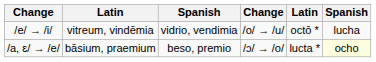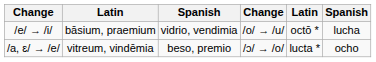/e/ → /i/ | column 2: vitreum, vindēmia -> bāsium, praemium
/a, ɛ/ → /e/ | column 2: bāsium, praemium -> vitreum, vindēmia
/a, ɛ/ → /e/ | column 6: lightyellow background -> no background
